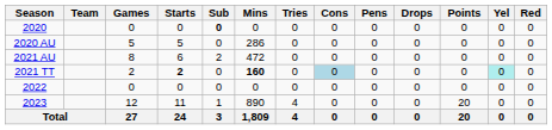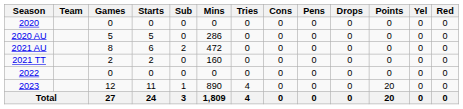2020 | Sub: bold -> normal
2021 TT | Starts: bold -> normal
2021 TT | Mins: bold -> normal
2021 TT | Cons: lightblue background -> no background
2021 TT | Yel: paleturquoise background -> no background
